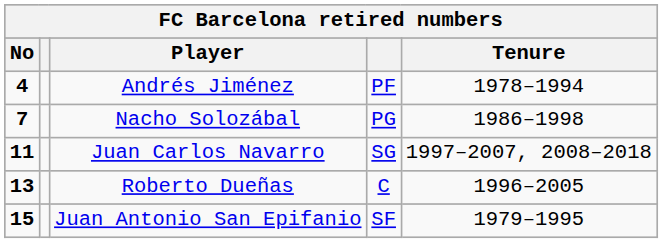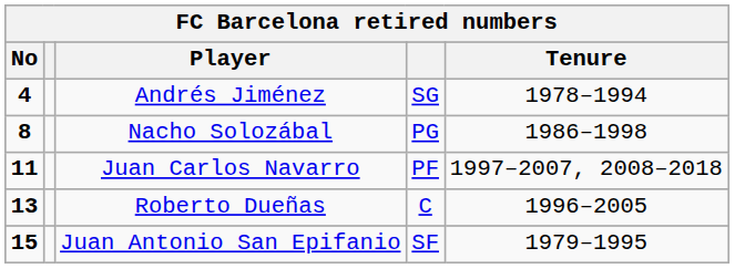Andrés Jiménez | column 4: PF -> SG
Nacho Solozábal | No: 7 -> 8
Juan Carlos Navarro | column 4: SG -> PF
